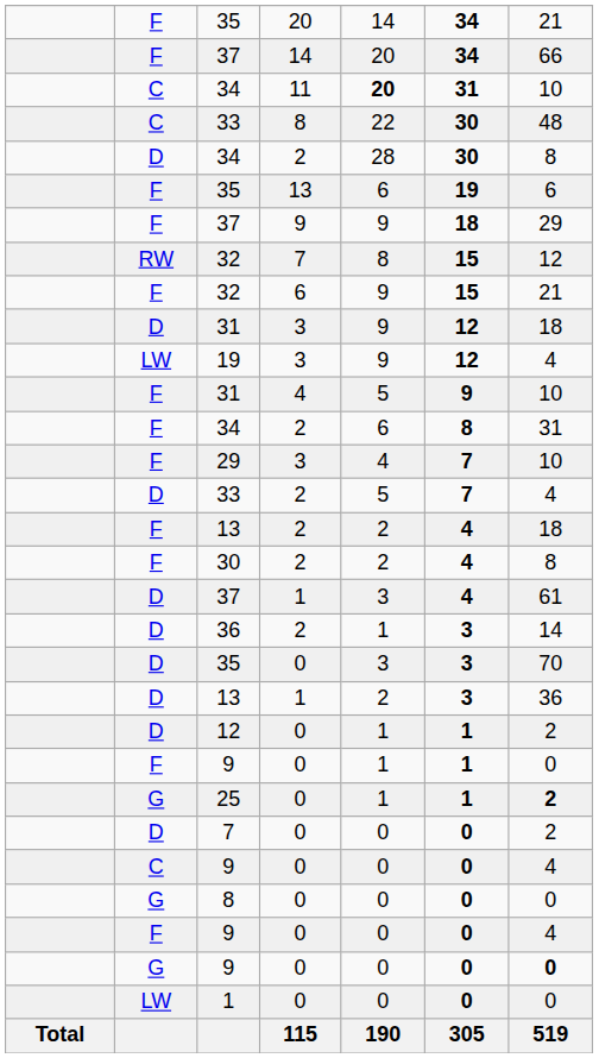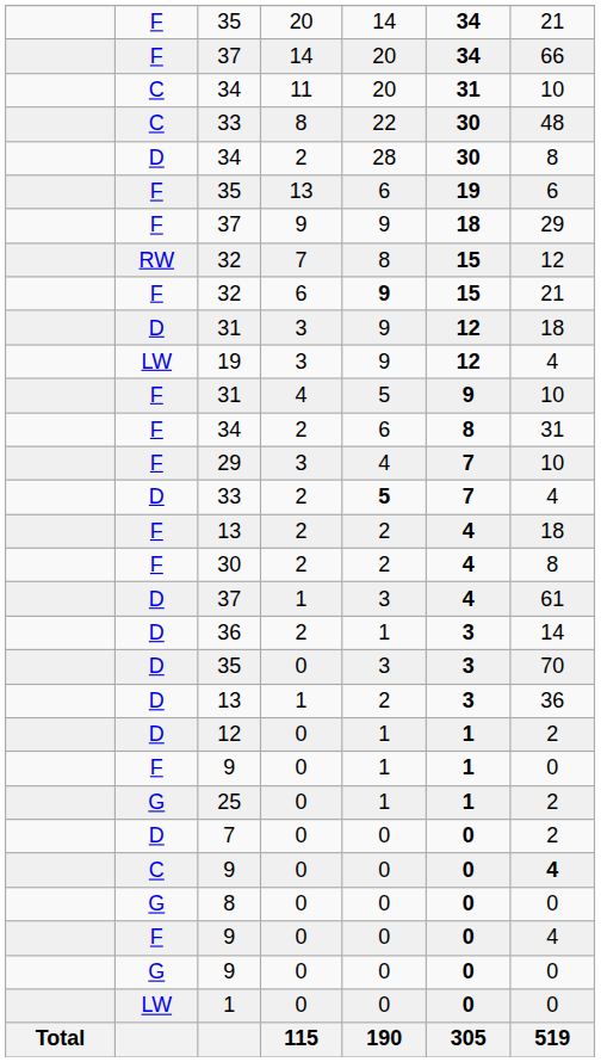C / 34 | column 5: bold -> normal
F / 32 | column 5: normal -> bold
D / 33 | column 5: normal -> bold
25 | column 7: bold -> normal
C / 9 | column 7: normal -> bold
G / 9 | column 7: bold -> normal
